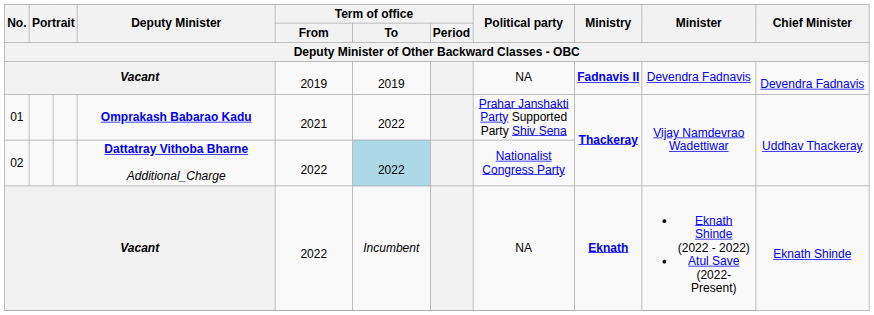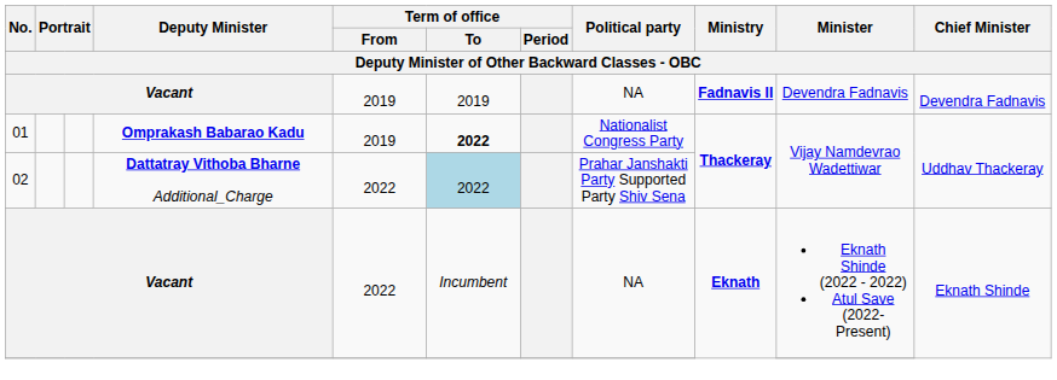01 | Term of office / From: 2021 -> 2019
01 | Term of office / To: normal -> bold
01 | Political party: Prahar Janshakti Party Supported Party Shiv Sena -> Nationalist Congress Party
02 | Political party: Nationalist Congress Party -> Prahar Janshakti Party Supported Party Shiv Sena
